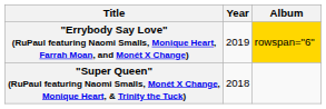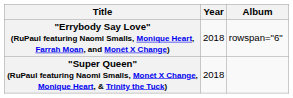row 2 | Year: 2019 -> 2018
row 2 | Album: gold background -> no background
